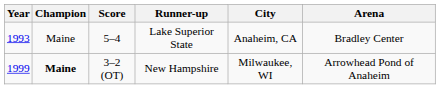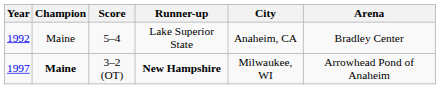5–4 | Year: 1993 -> 1992
3–2 (OT) | Year: 1999 -> 1997
3–2 (OT) | Runner-up: normal -> bold
